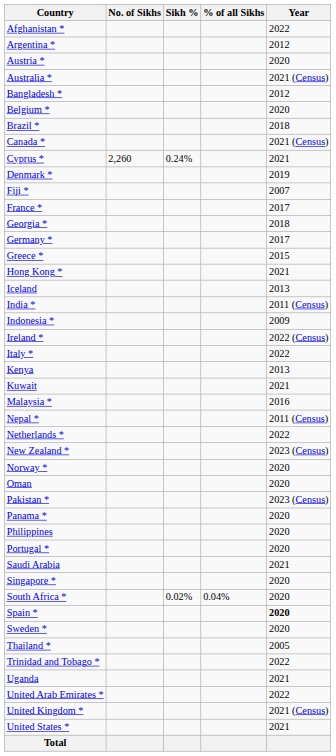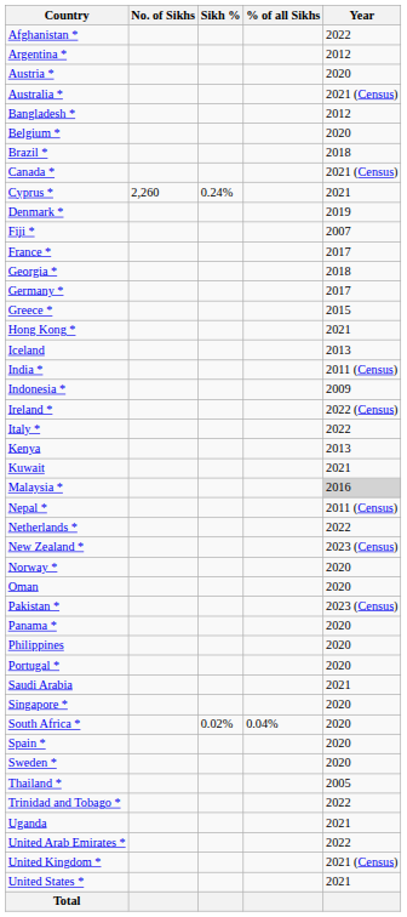Malaysia * | Year: no background -> lightgrey background
Spain * | Year: bold -> normal
